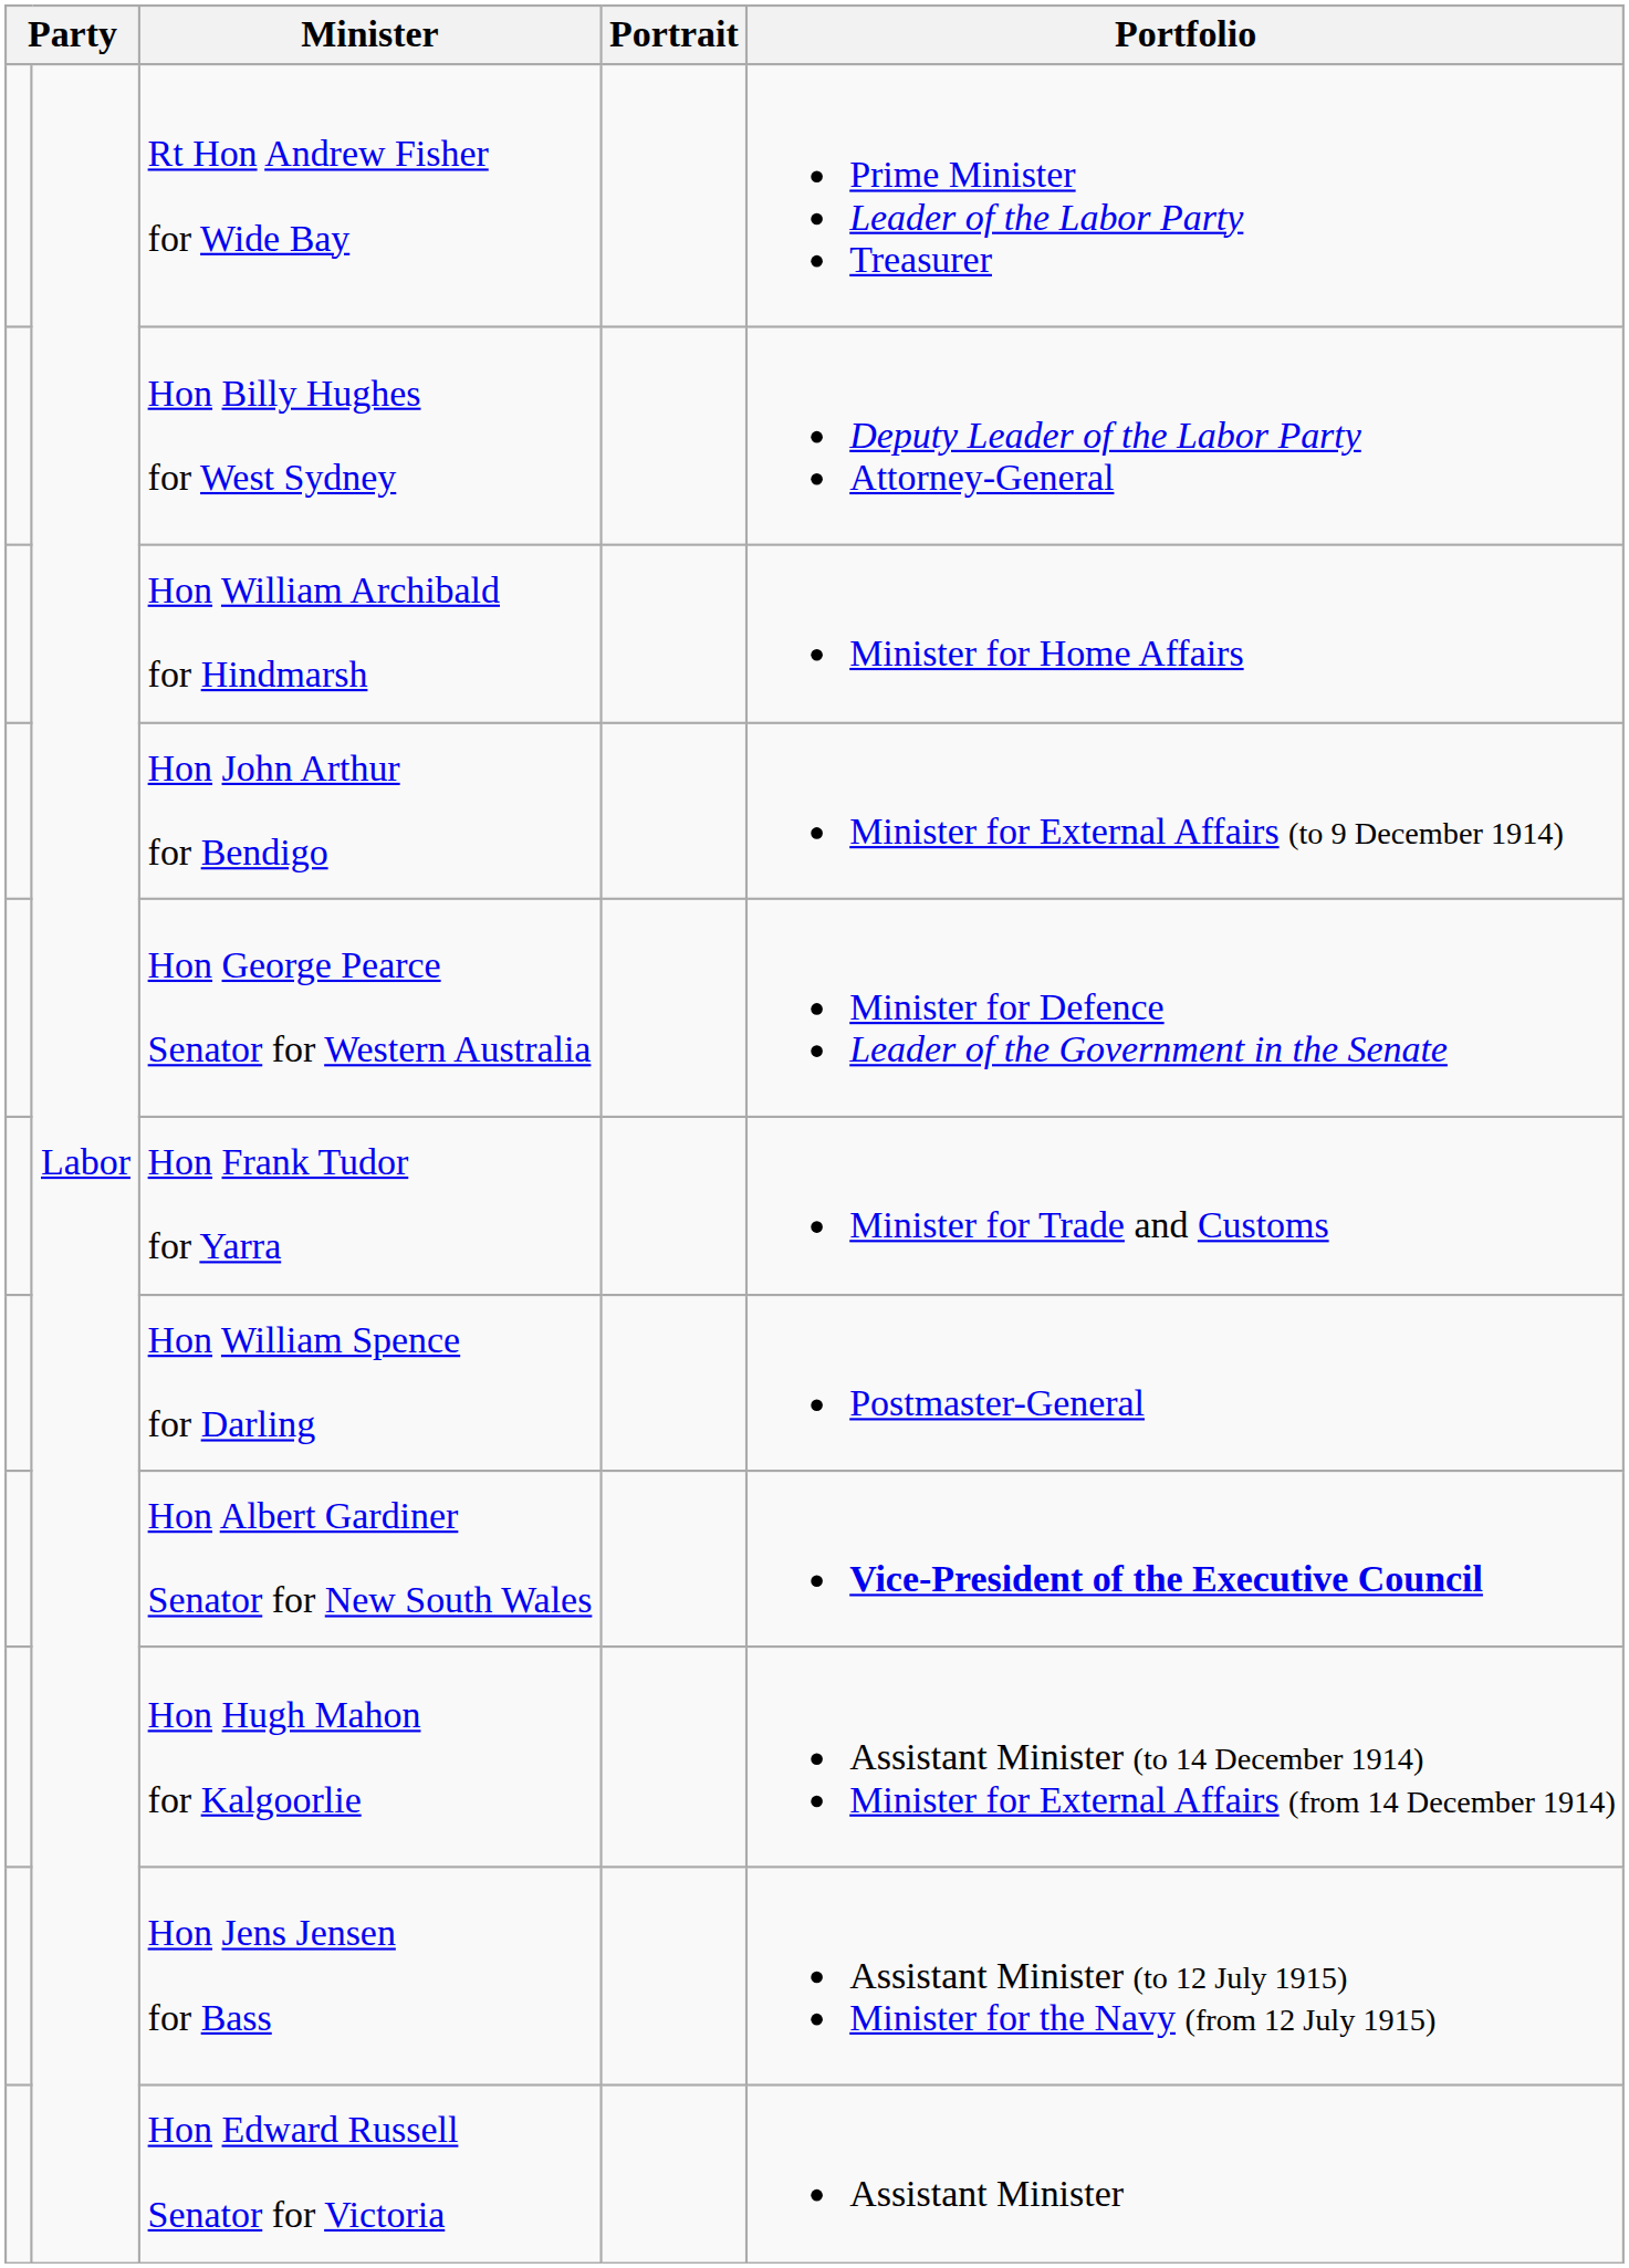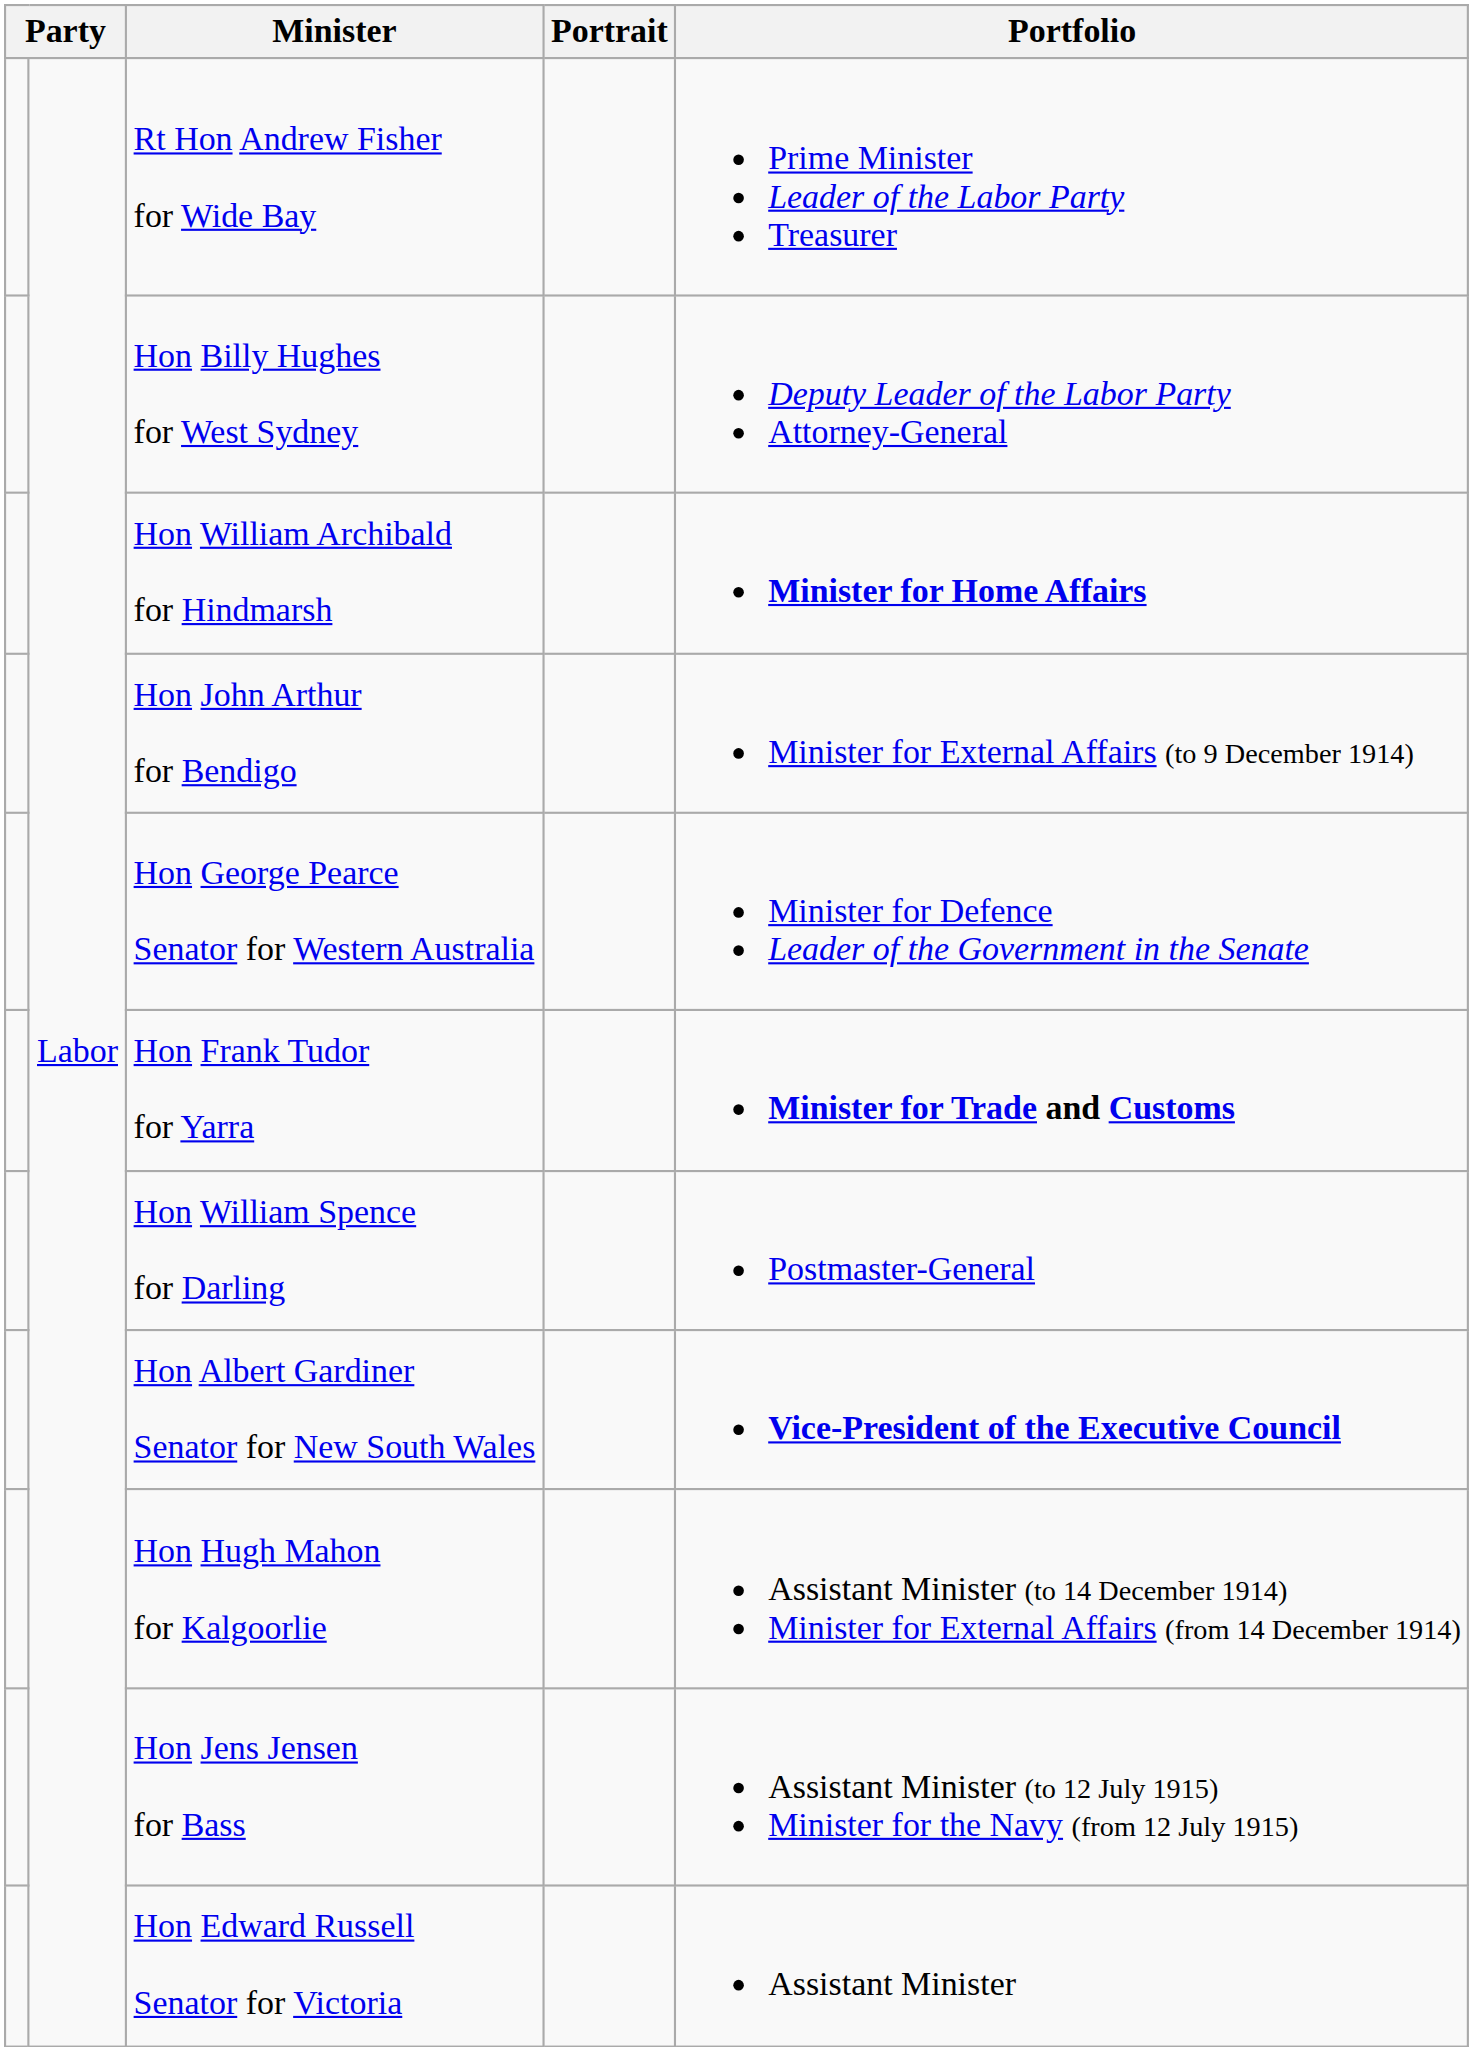Hon William Archibald for Hindmarsh | Portfolio: normal -> bold
Hon Frank Tudor for Yarra | Portfolio: normal -> bold
